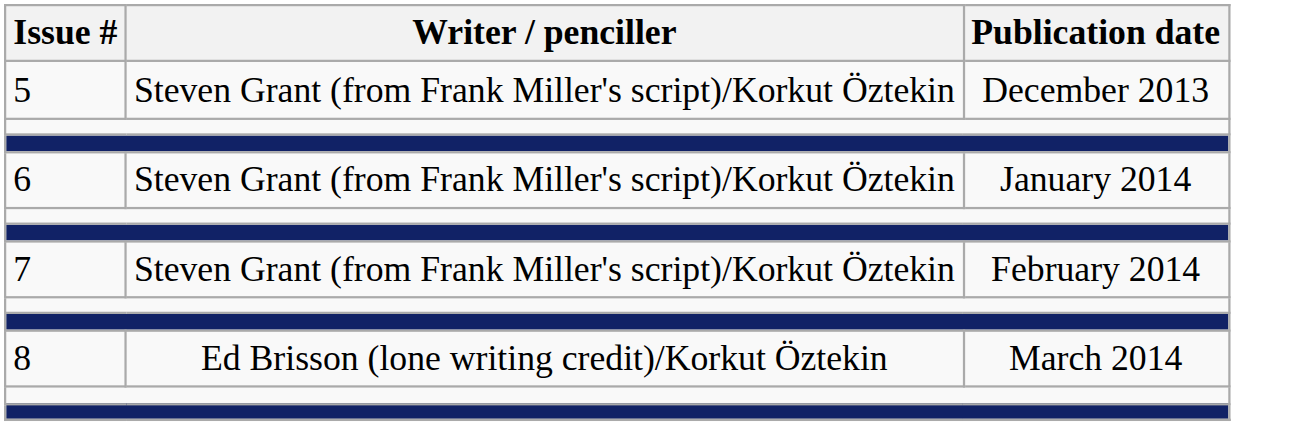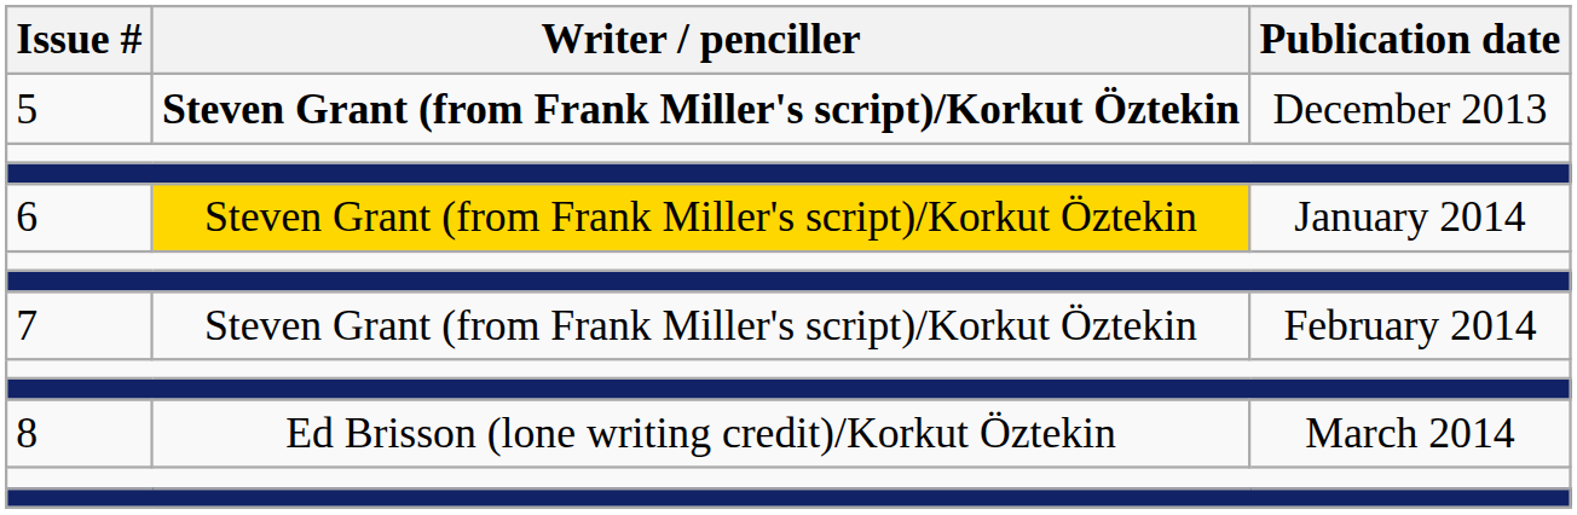5 | Writer / penciller: normal -> bold
6 | Writer / penciller: no background -> gold background
